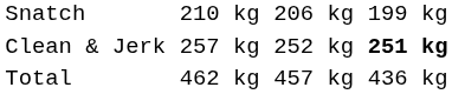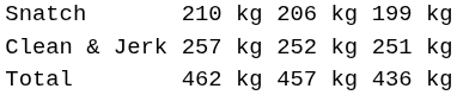Clean & Jerk | column 4: bold -> normal
